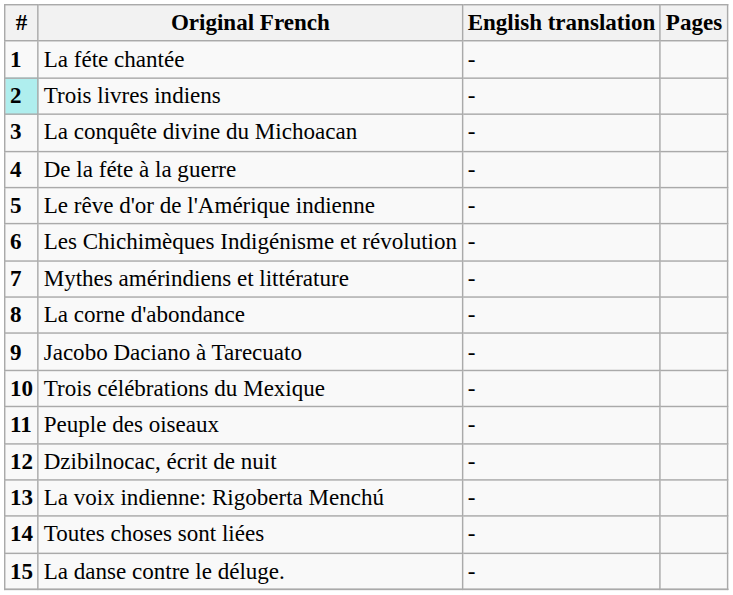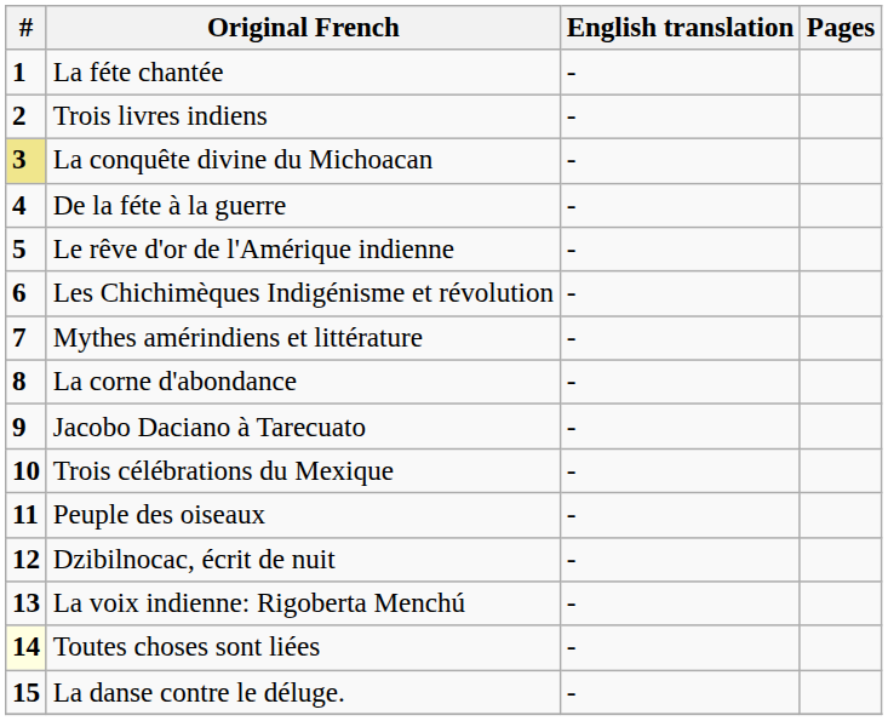Trois livres indiens | #: paleturquoise background -> no background
La conquête divine du Michoacan | #: no background -> khaki background
Toutes choses sont liées | #: no background -> lightyellow background
